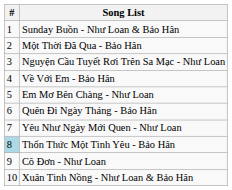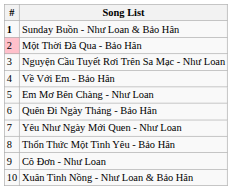Sunday Buồn - Như Loan & Bảo Hân | #: normal -> bold
Một Thời Đã Qua - Bảo Hân | #: no background -> pink background
Thổn Thức Một Tình Yêu - Bảo Hân | #: lightblue background -> no background
